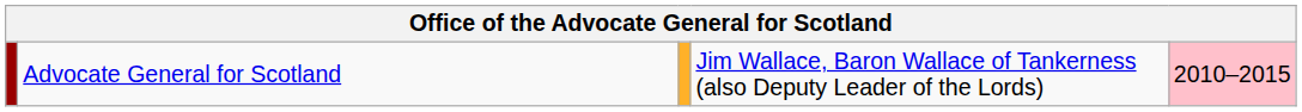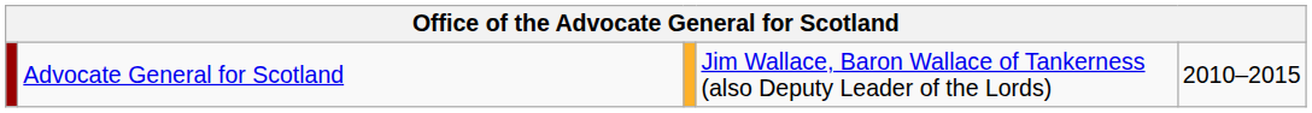Advocate General for Scotland | column 5: pink background -> no background
